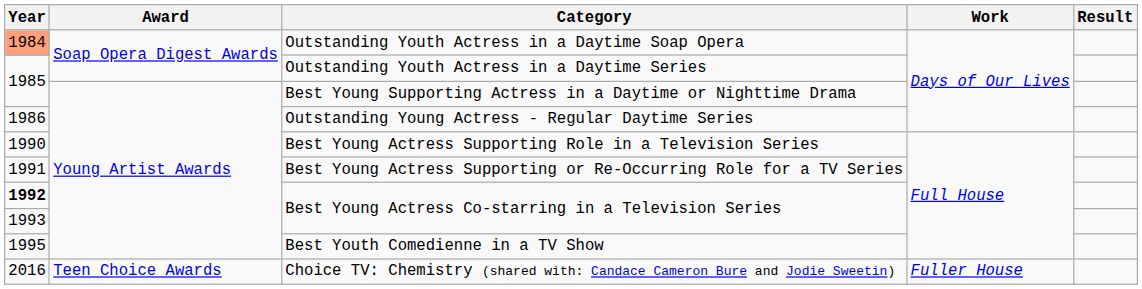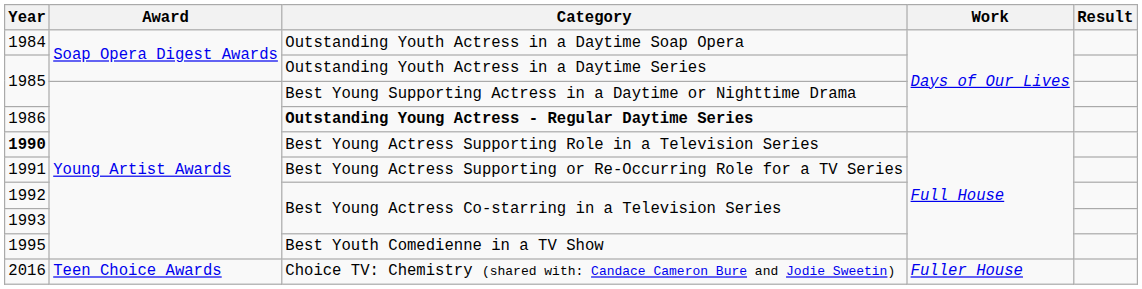Outstanding Youth Actress in a Daytime Soap Opera | Year: lightsalmon background -> no background
Outstanding Young Actress - Regular Daytime Series | Category: normal -> bold
Best Young Actress Supporting Role in a Television Series | Year: normal -> bold
1992 / Best Young Actress Co-starring in a Television Series | Year: bold -> normal
